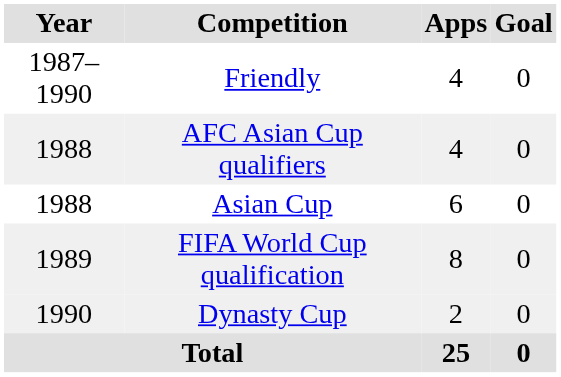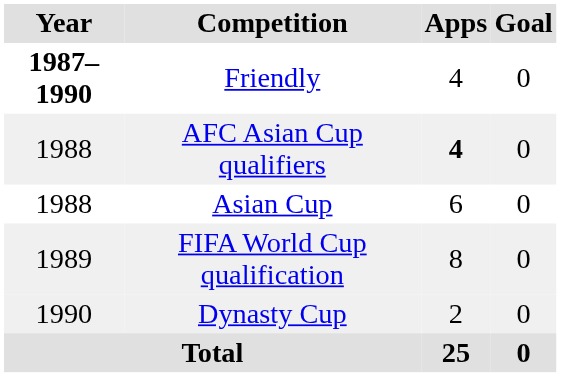Friendly | Year: normal -> bold
AFC Asian Cup qualifiers | Apps: normal -> bold
